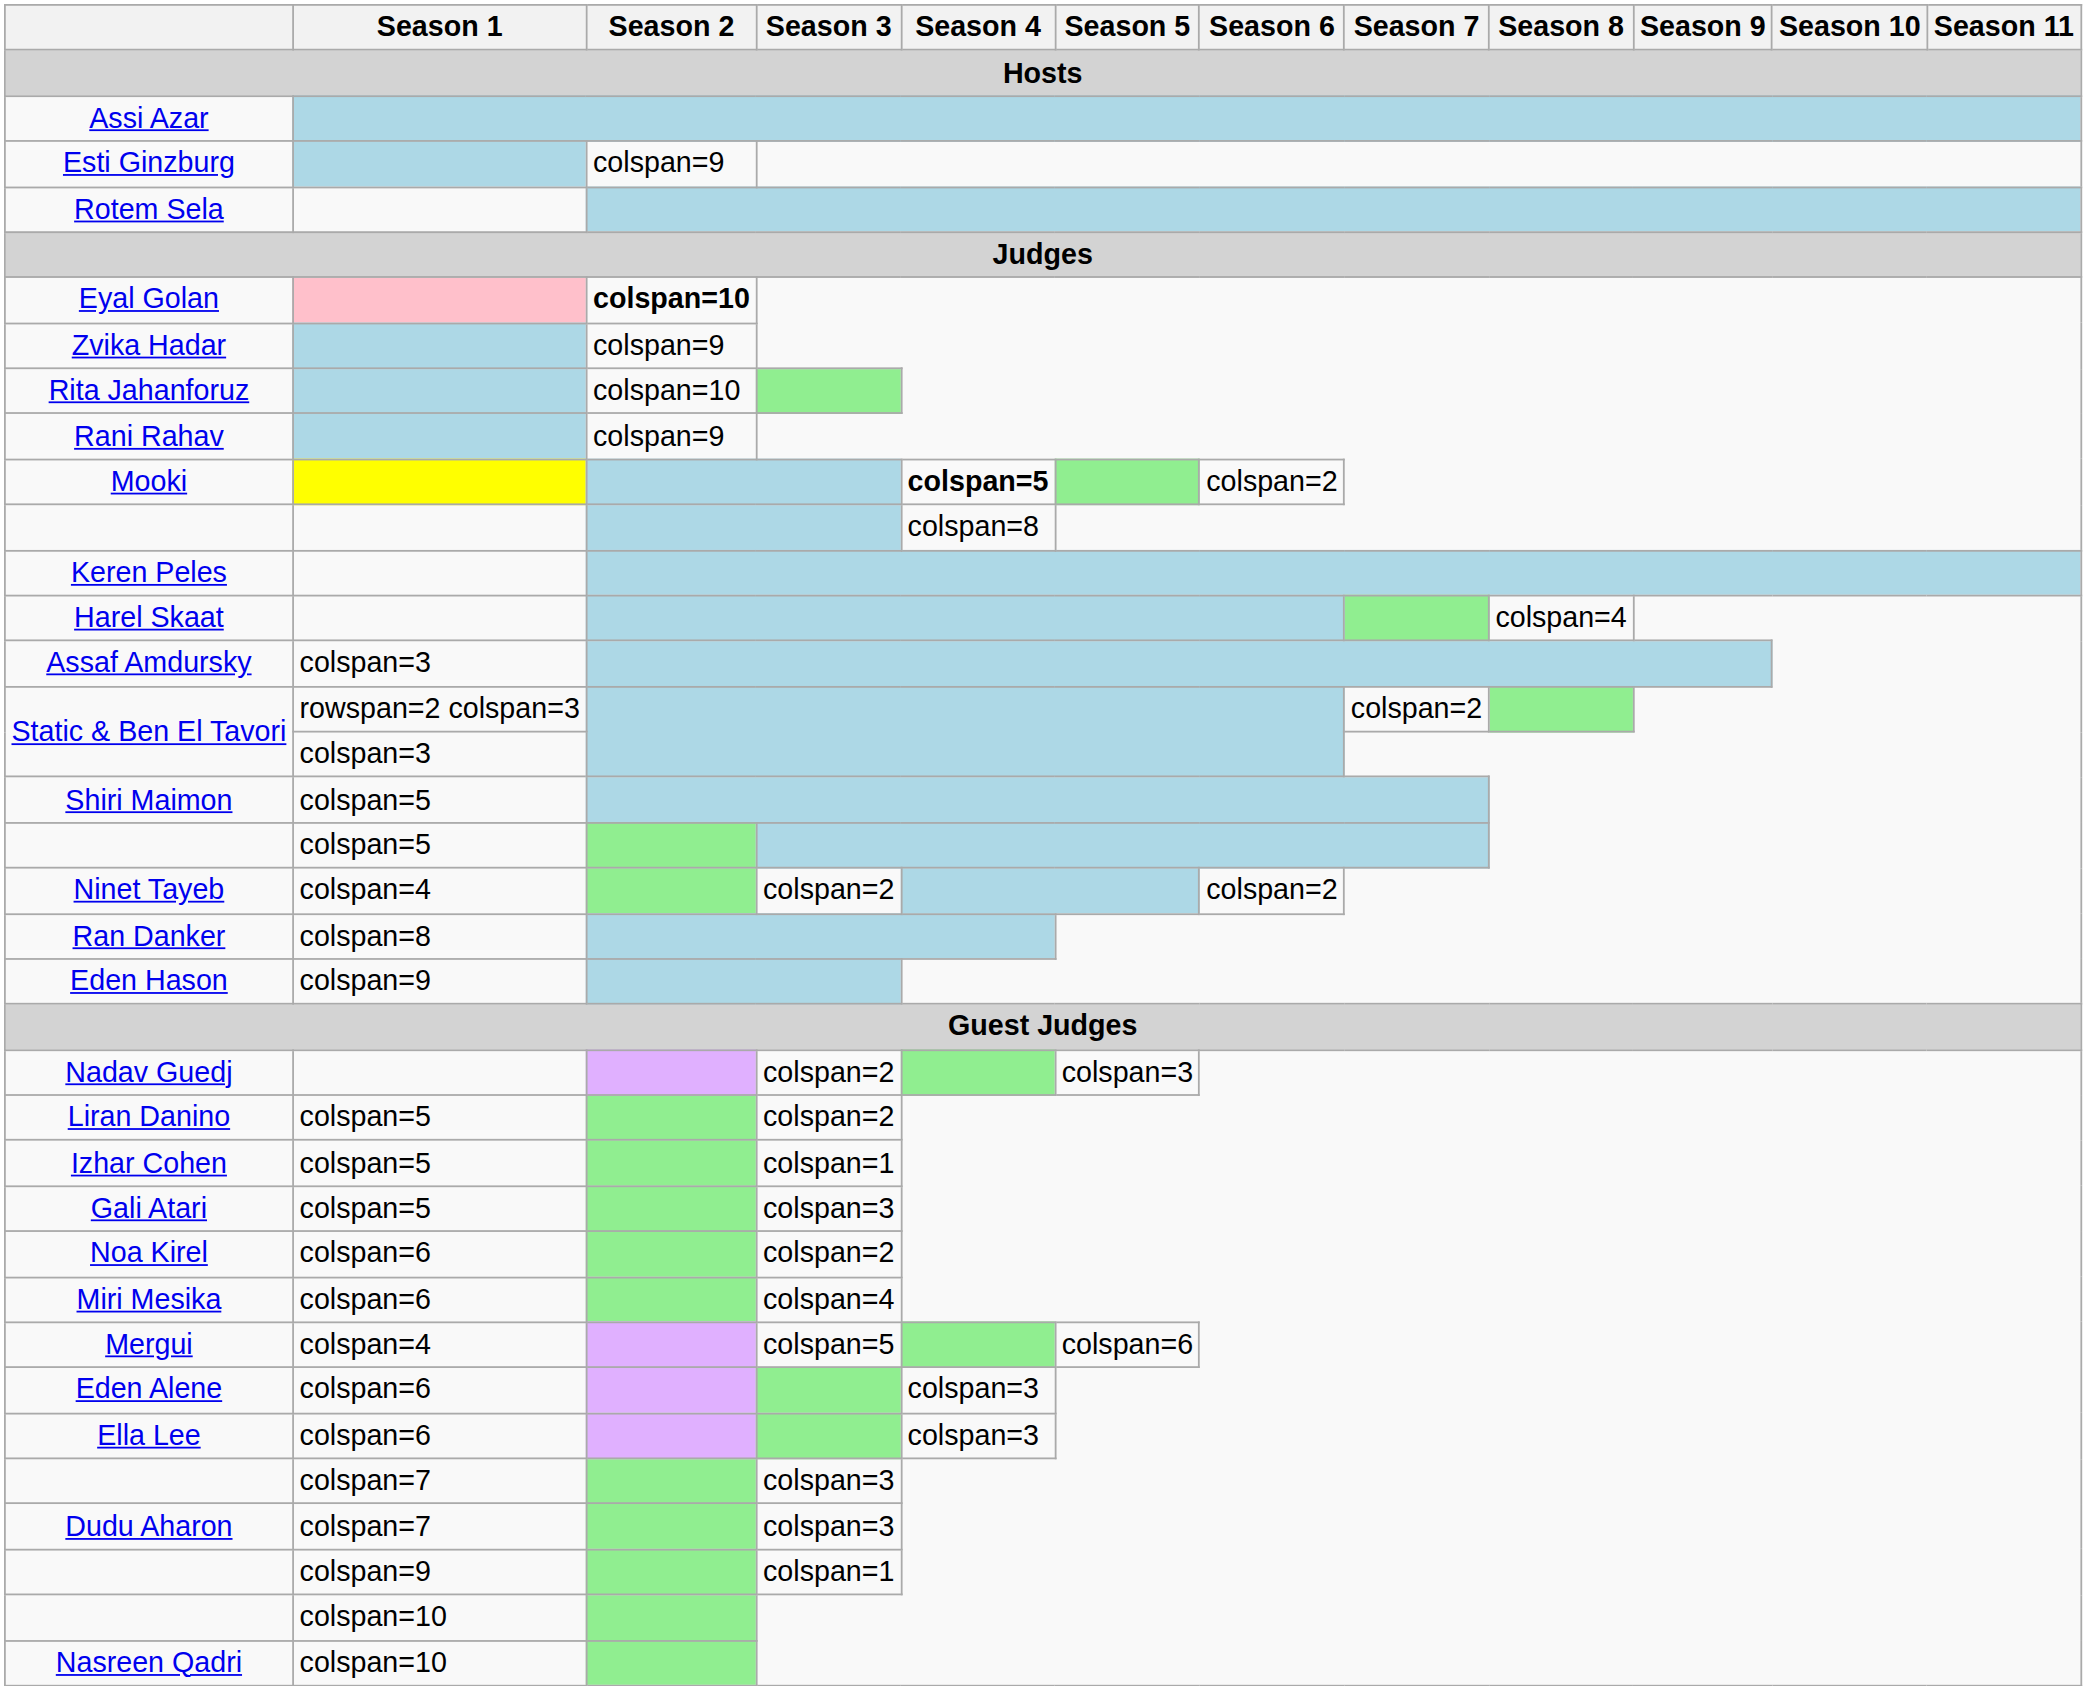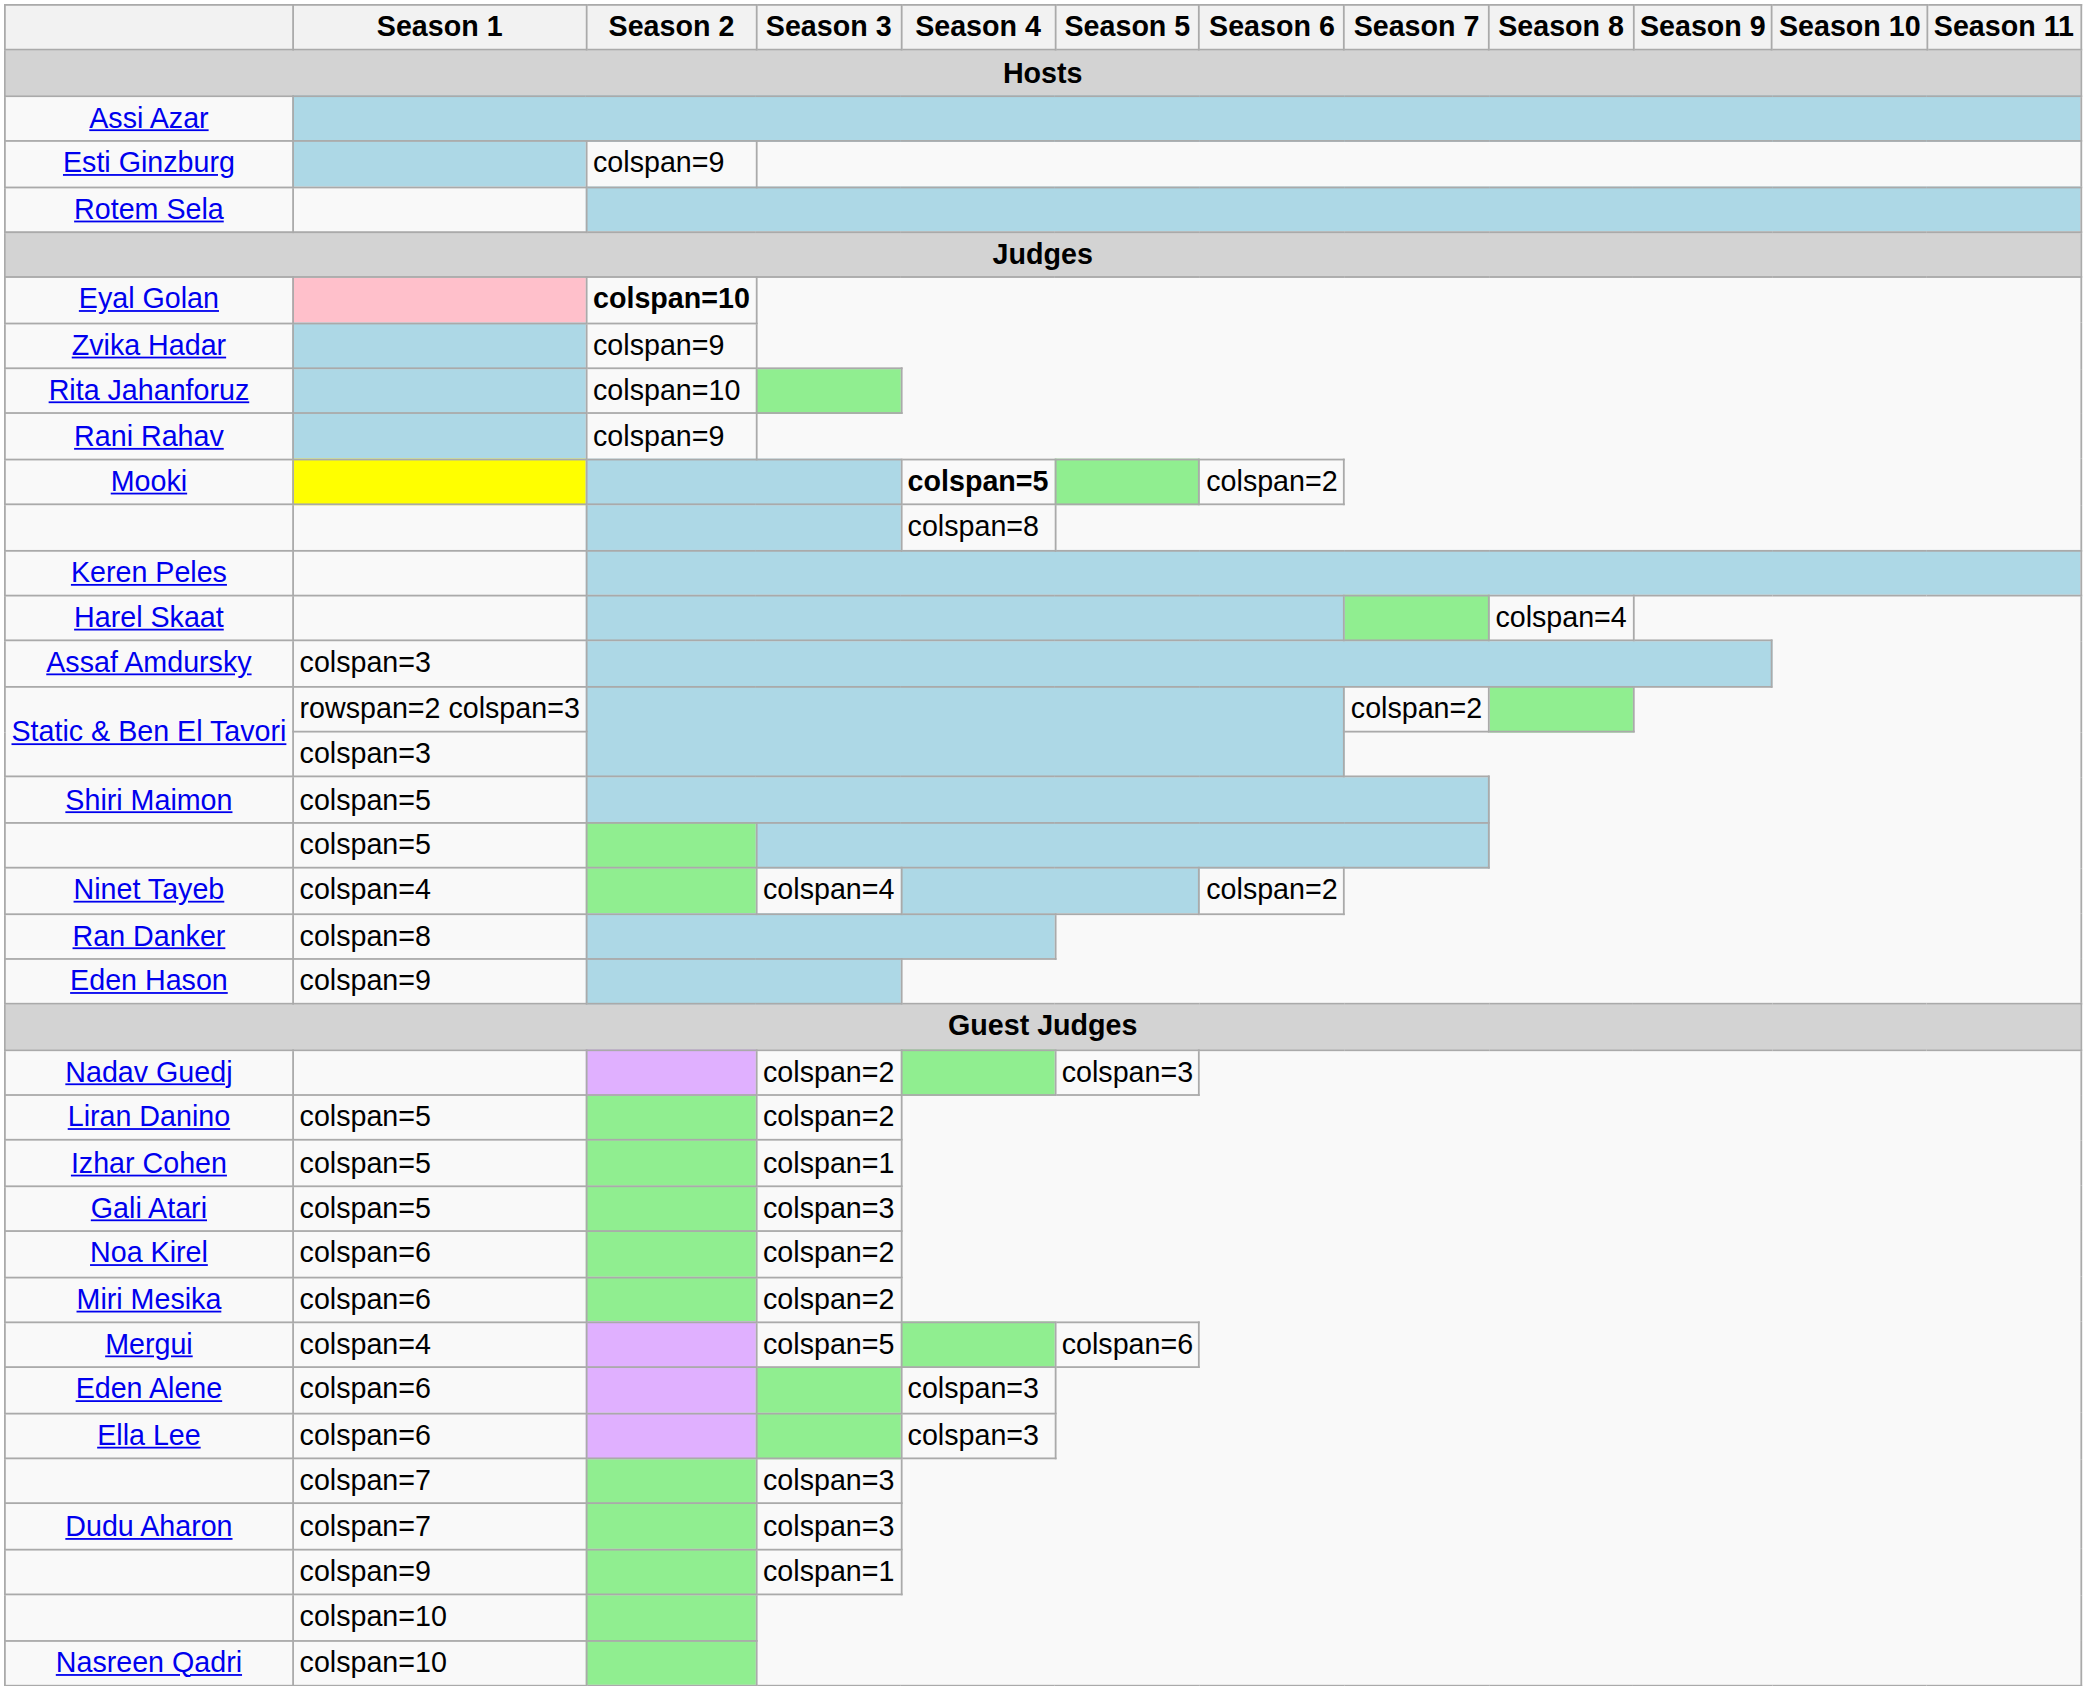Ninet Tayeb | Season 3: colspan=2 -> colspan=4
Miri Mesika | Season 3: colspan=4 -> colspan=2
